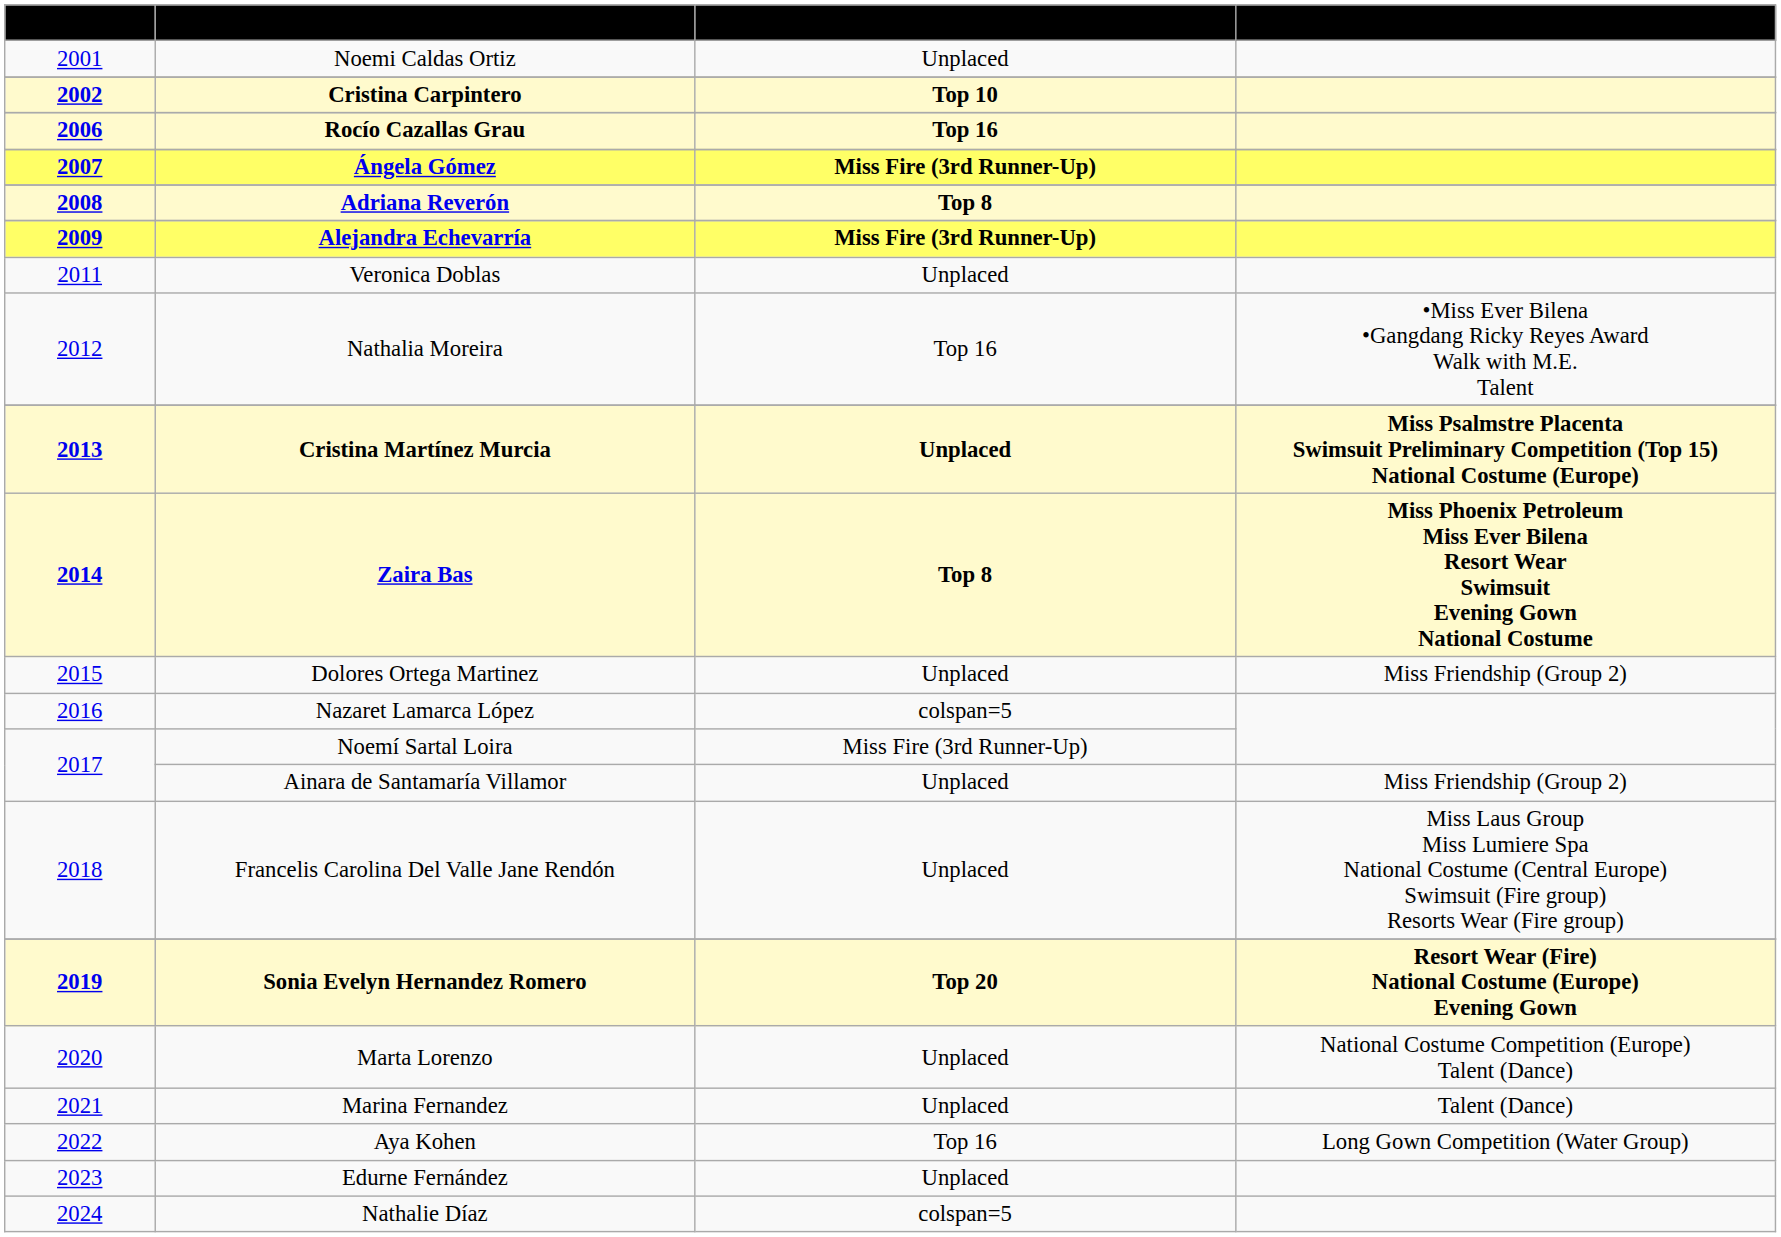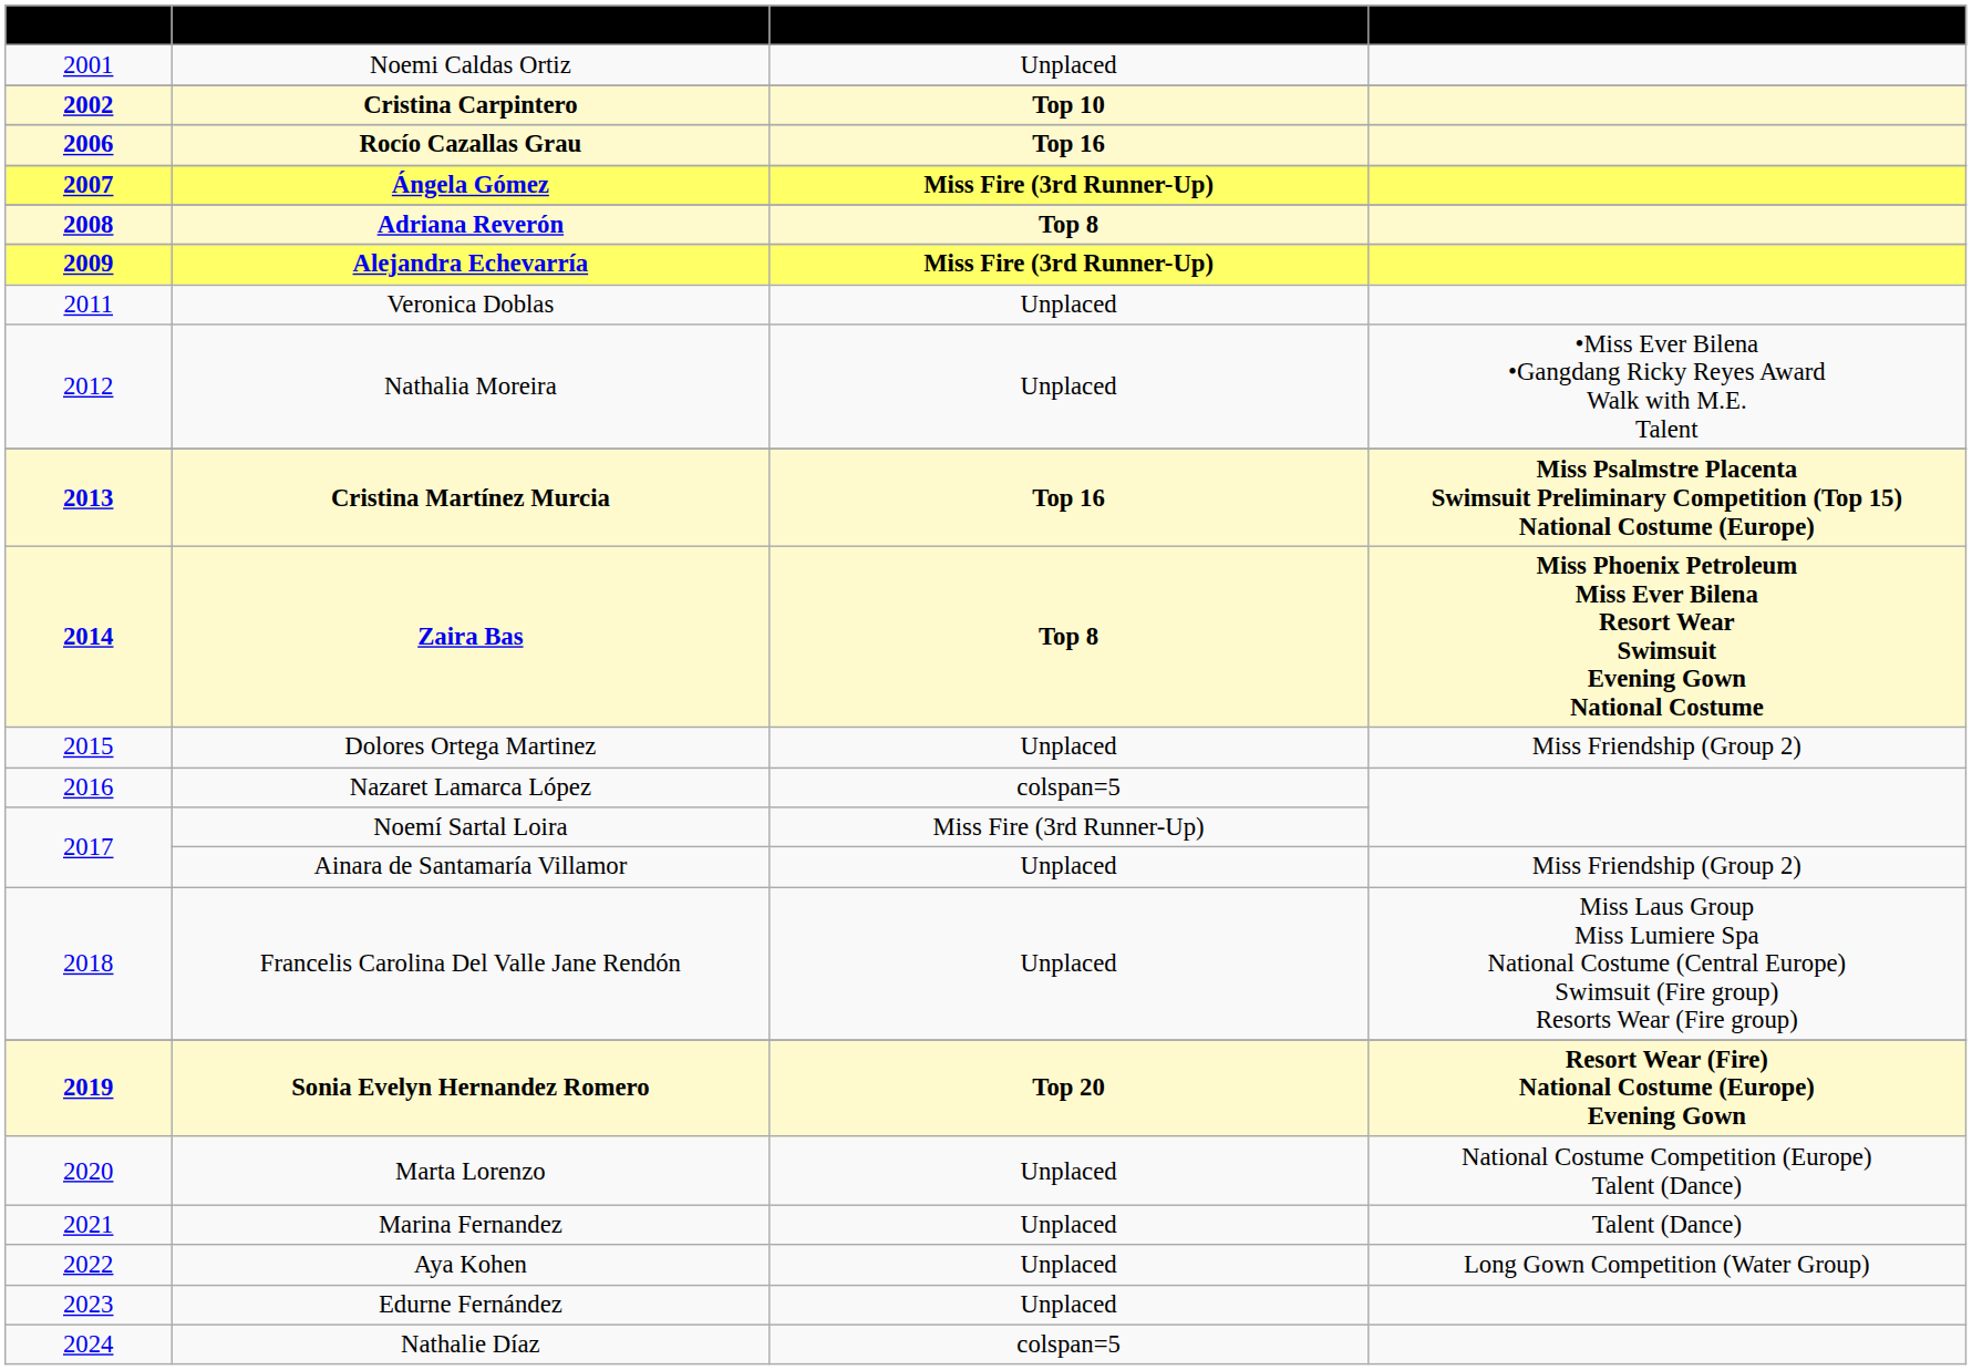Nathalia Moreira | Placement: Top 16 -> Unplaced
Cristina Martínez Murcia | Placement: Unplaced -> Top 16
Aya Kohen | Placement: Top 16 -> Unplaced
